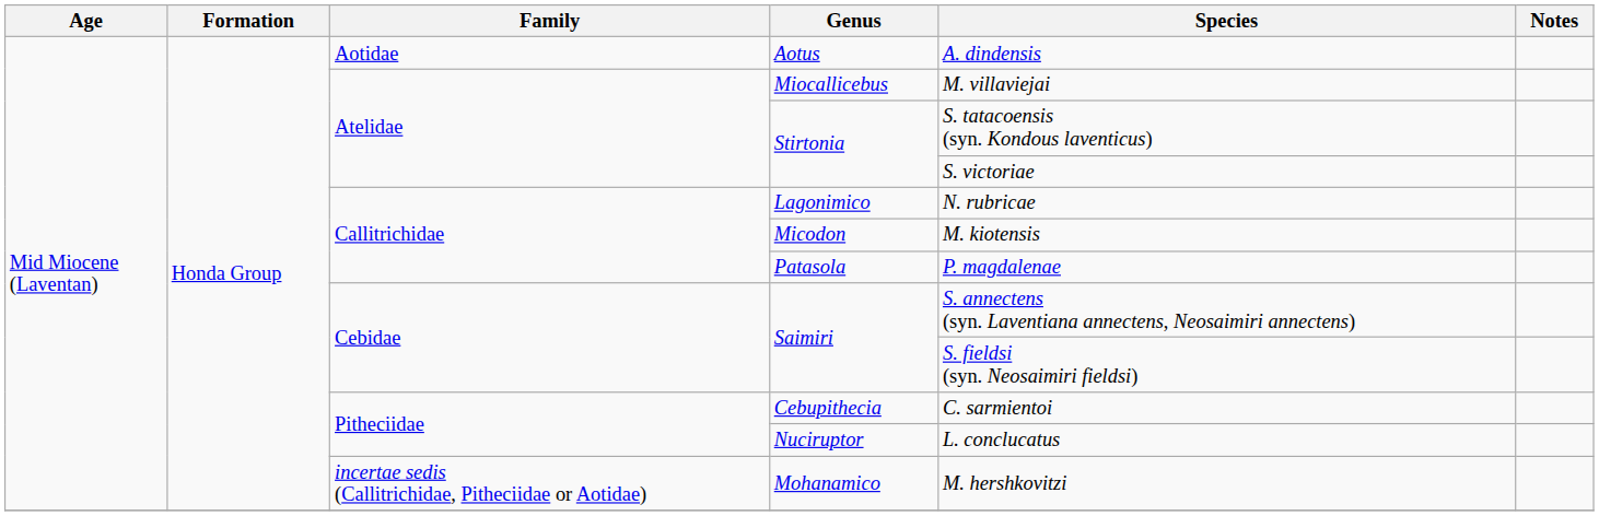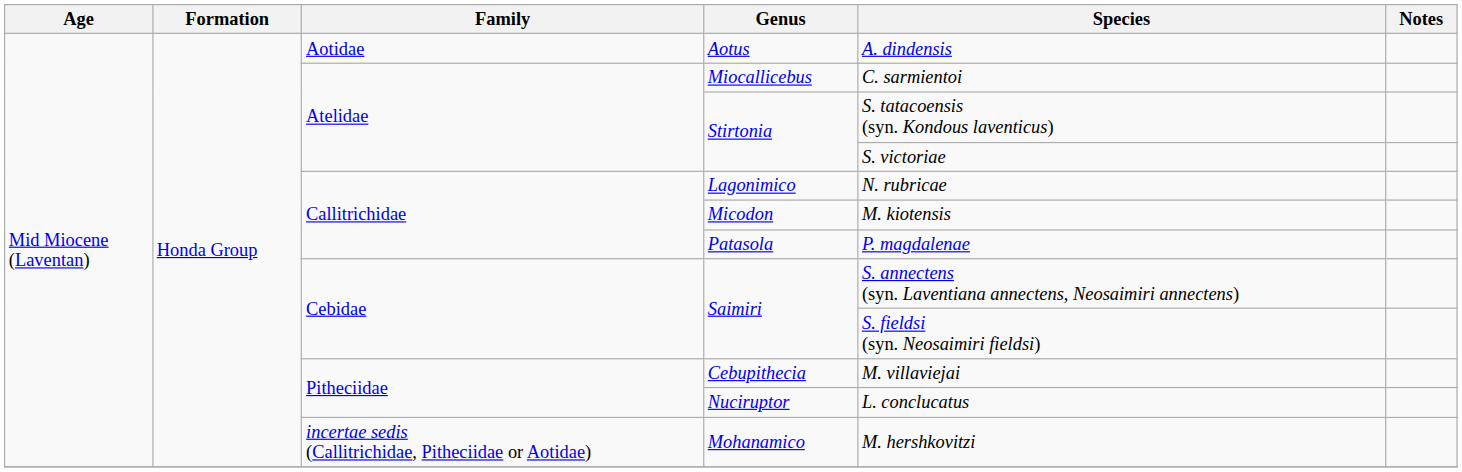Miocallicebus | Species: M. villaviejai -> C. sarmientoi
Cebupithecia | Species: C. sarmientoi -> M. villaviejai
